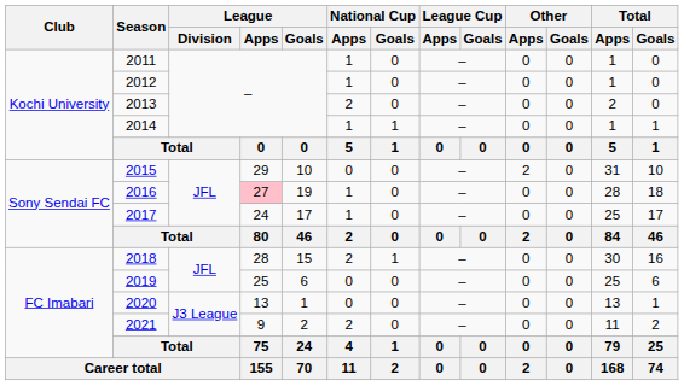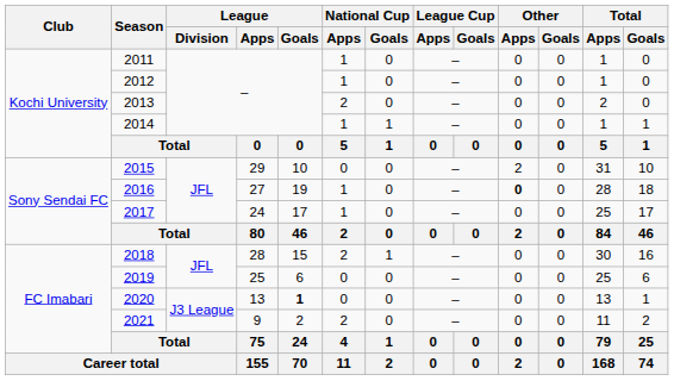2016 | League / Apps: pink background -> no background
2016 | Other / Apps: normal -> bold
2020 | League / Goals: normal -> bold
